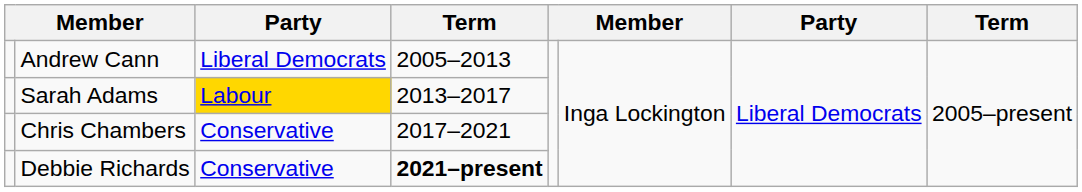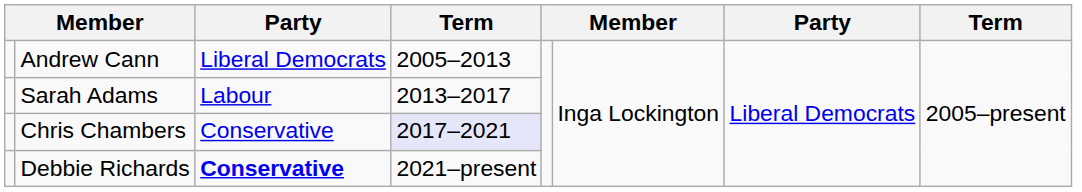Sarah Adams | column 3: gold background -> no background
Chris Chambers | column 4: no background -> lavender background
Debbie Richards | column 3: normal -> bold
Debbie Richards | column 4: bold -> normal
